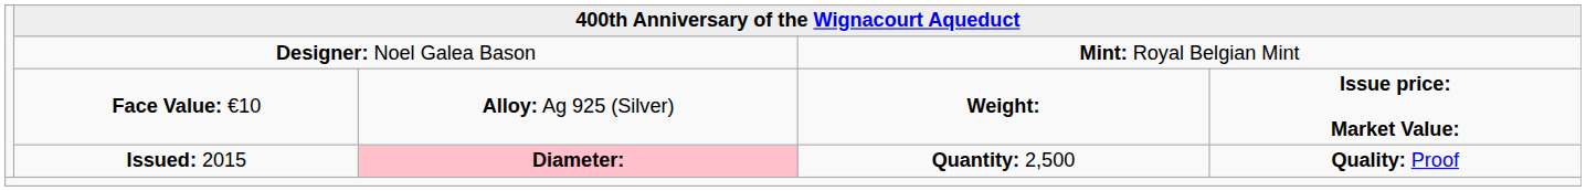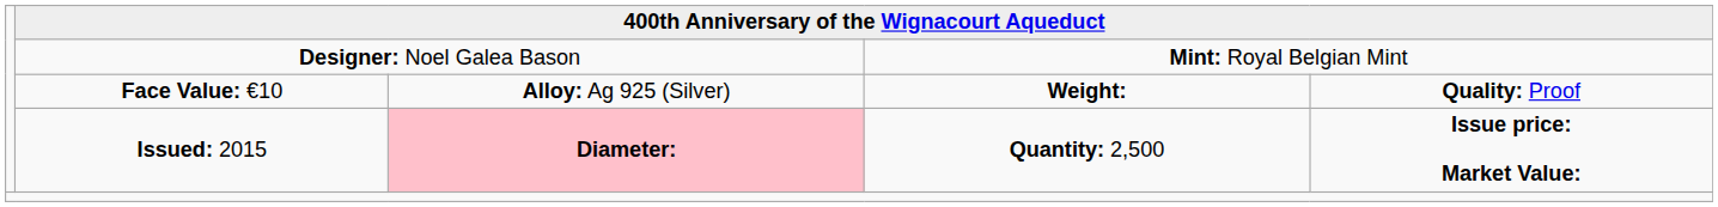Face Value: €10 | column 5: Issue price: Market Value: -> Quality: Proof
Issued: 2015 | column 5: Quality: Proof -> Issue price: Market Value:
